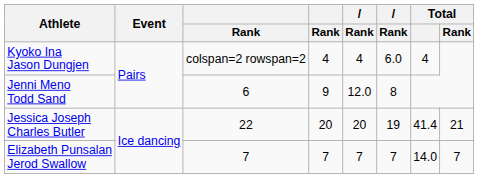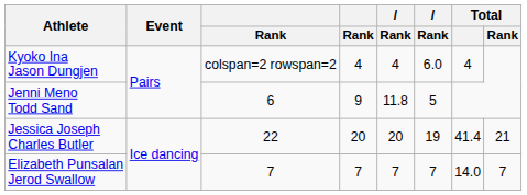Jenni Meno Todd Sand | column 5: 12.0 -> 11.8
Jenni Meno Todd Sand | column 6: 8 -> 5
